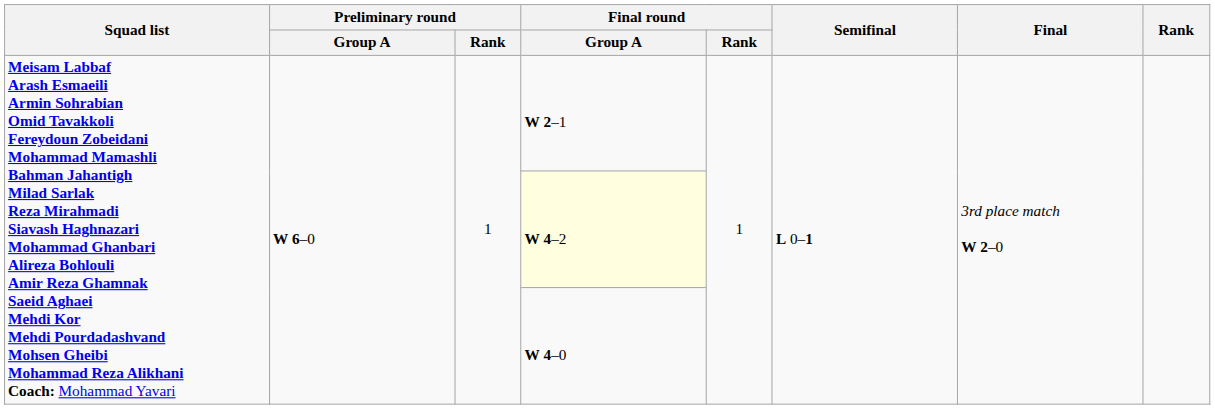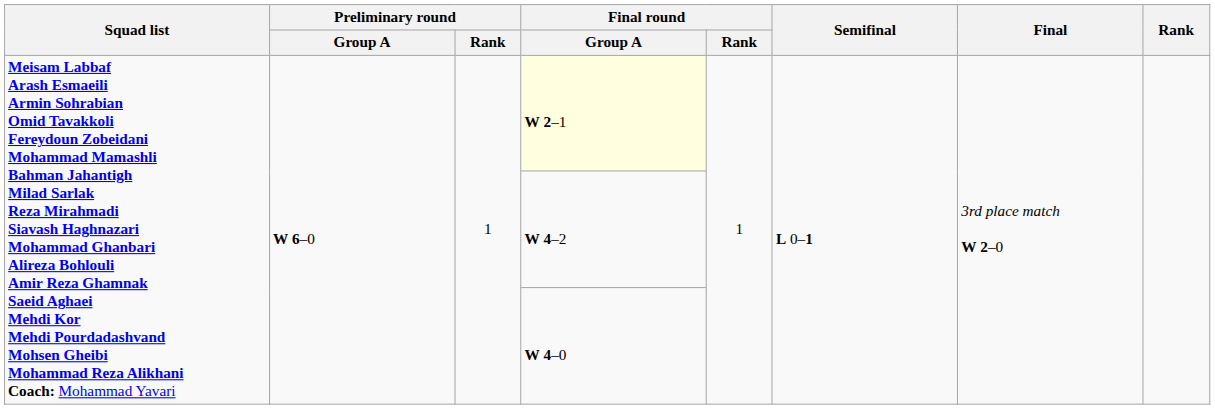W 2–1 | Final round / Group A: no background -> lightyellow background
W 4–2 | Final round / Group A: lightyellow background -> no background
